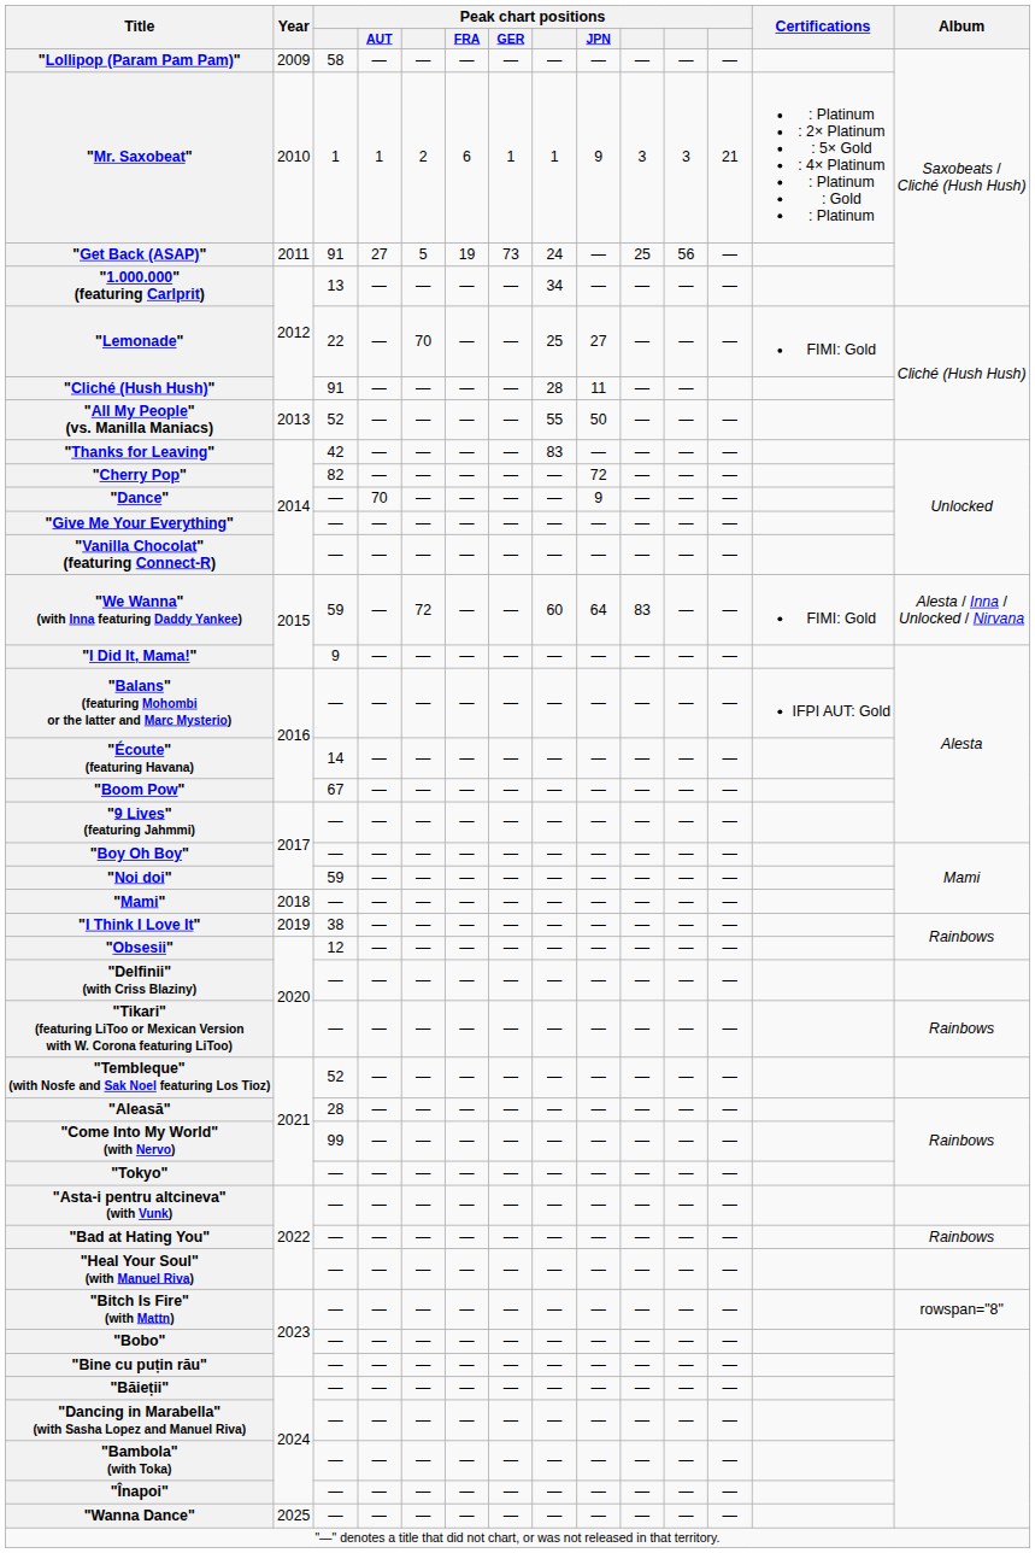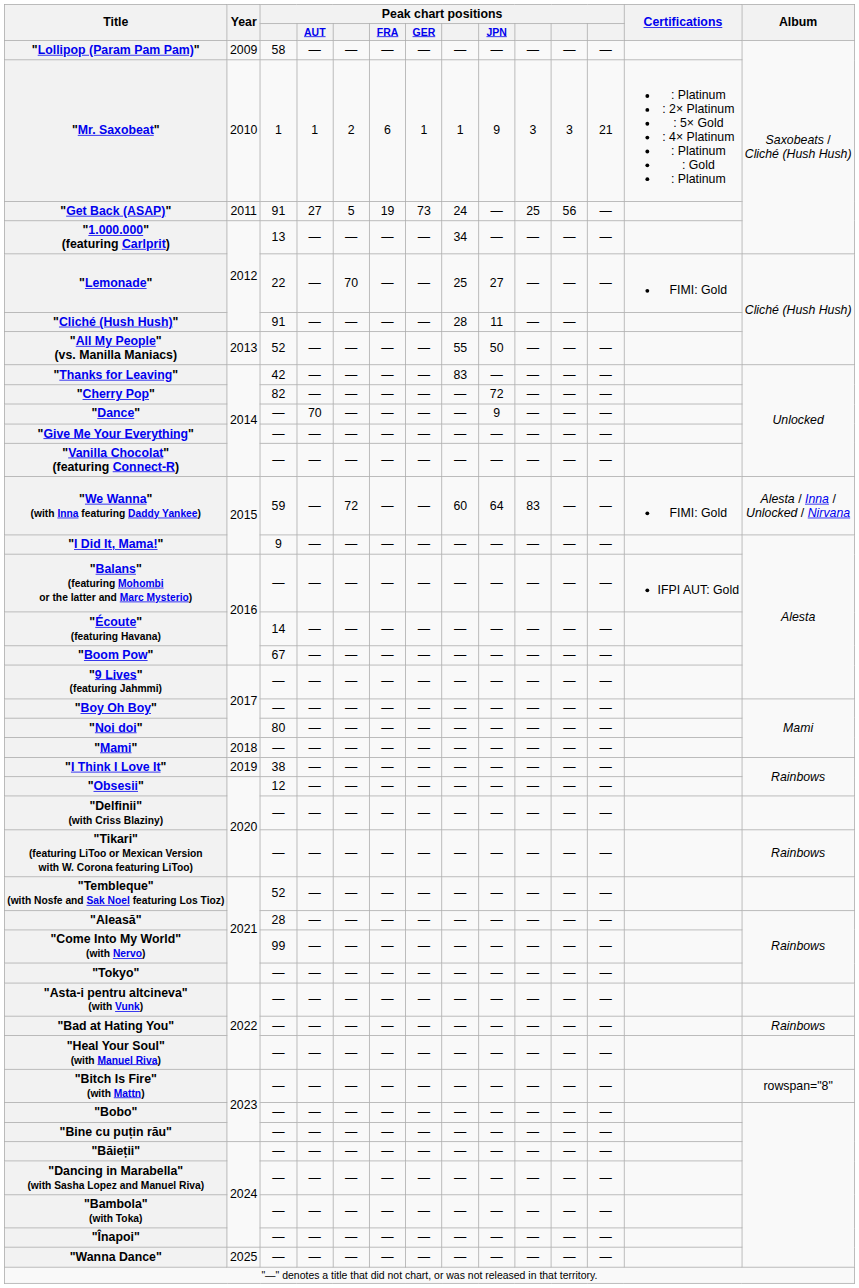"Noi doi" | column 3: 59 -> 80
